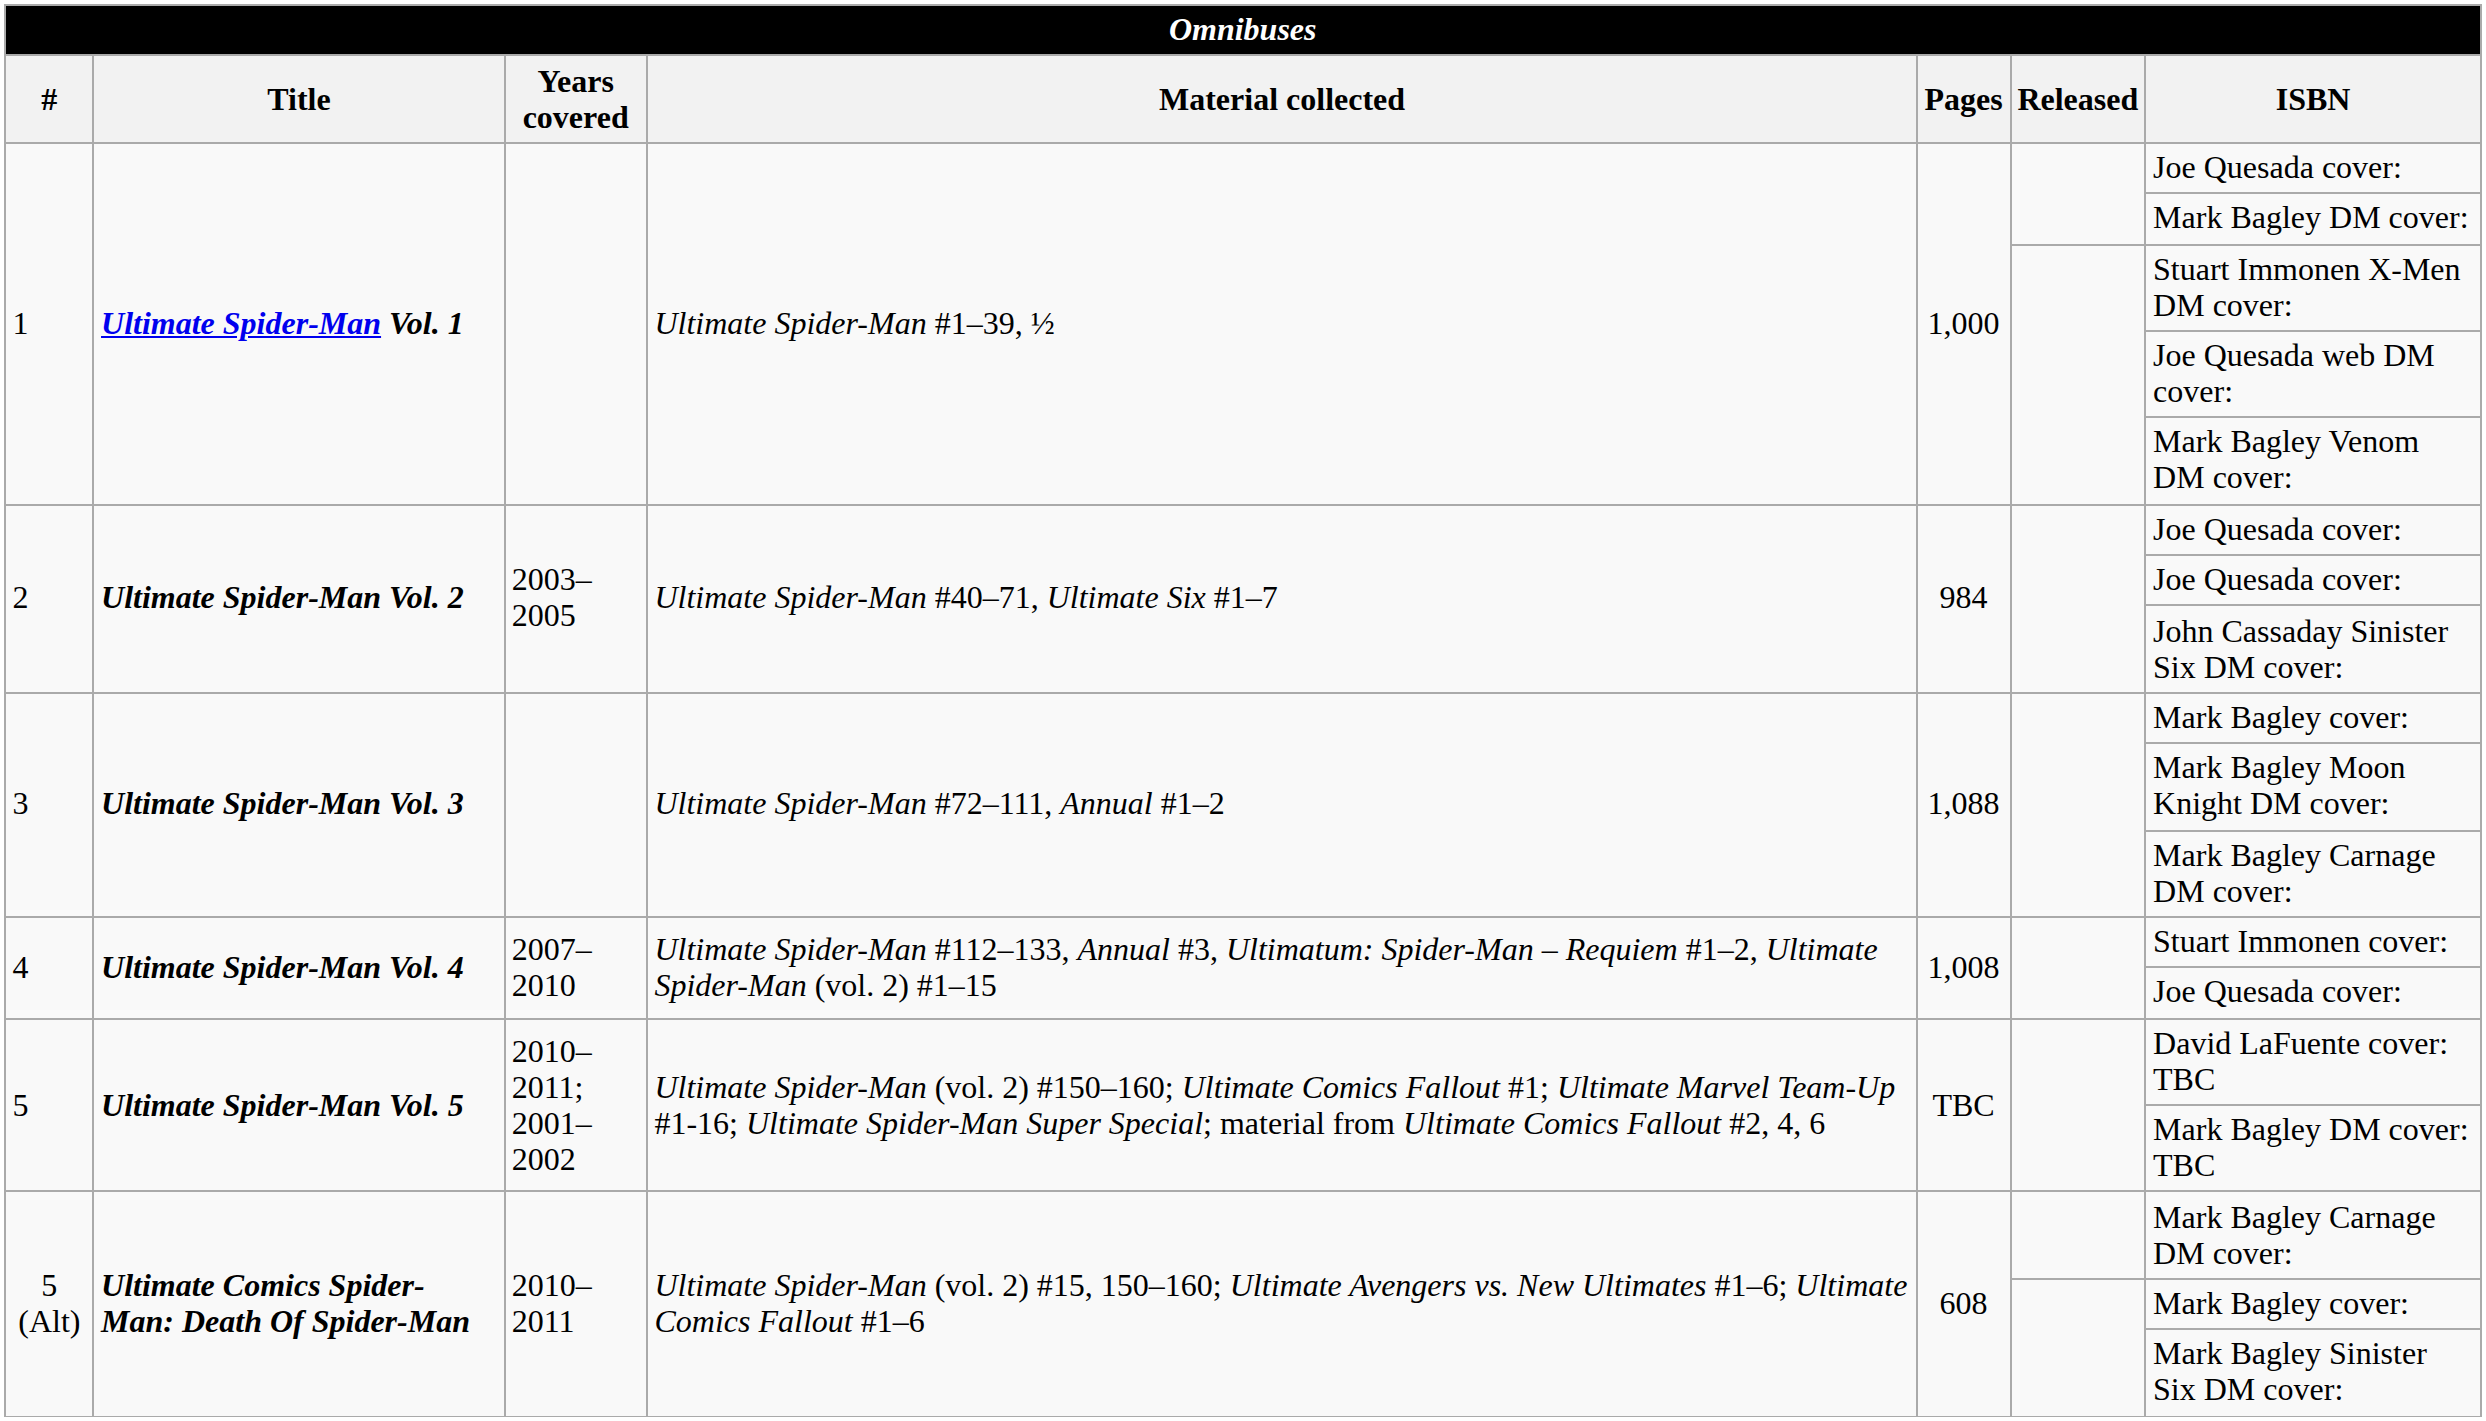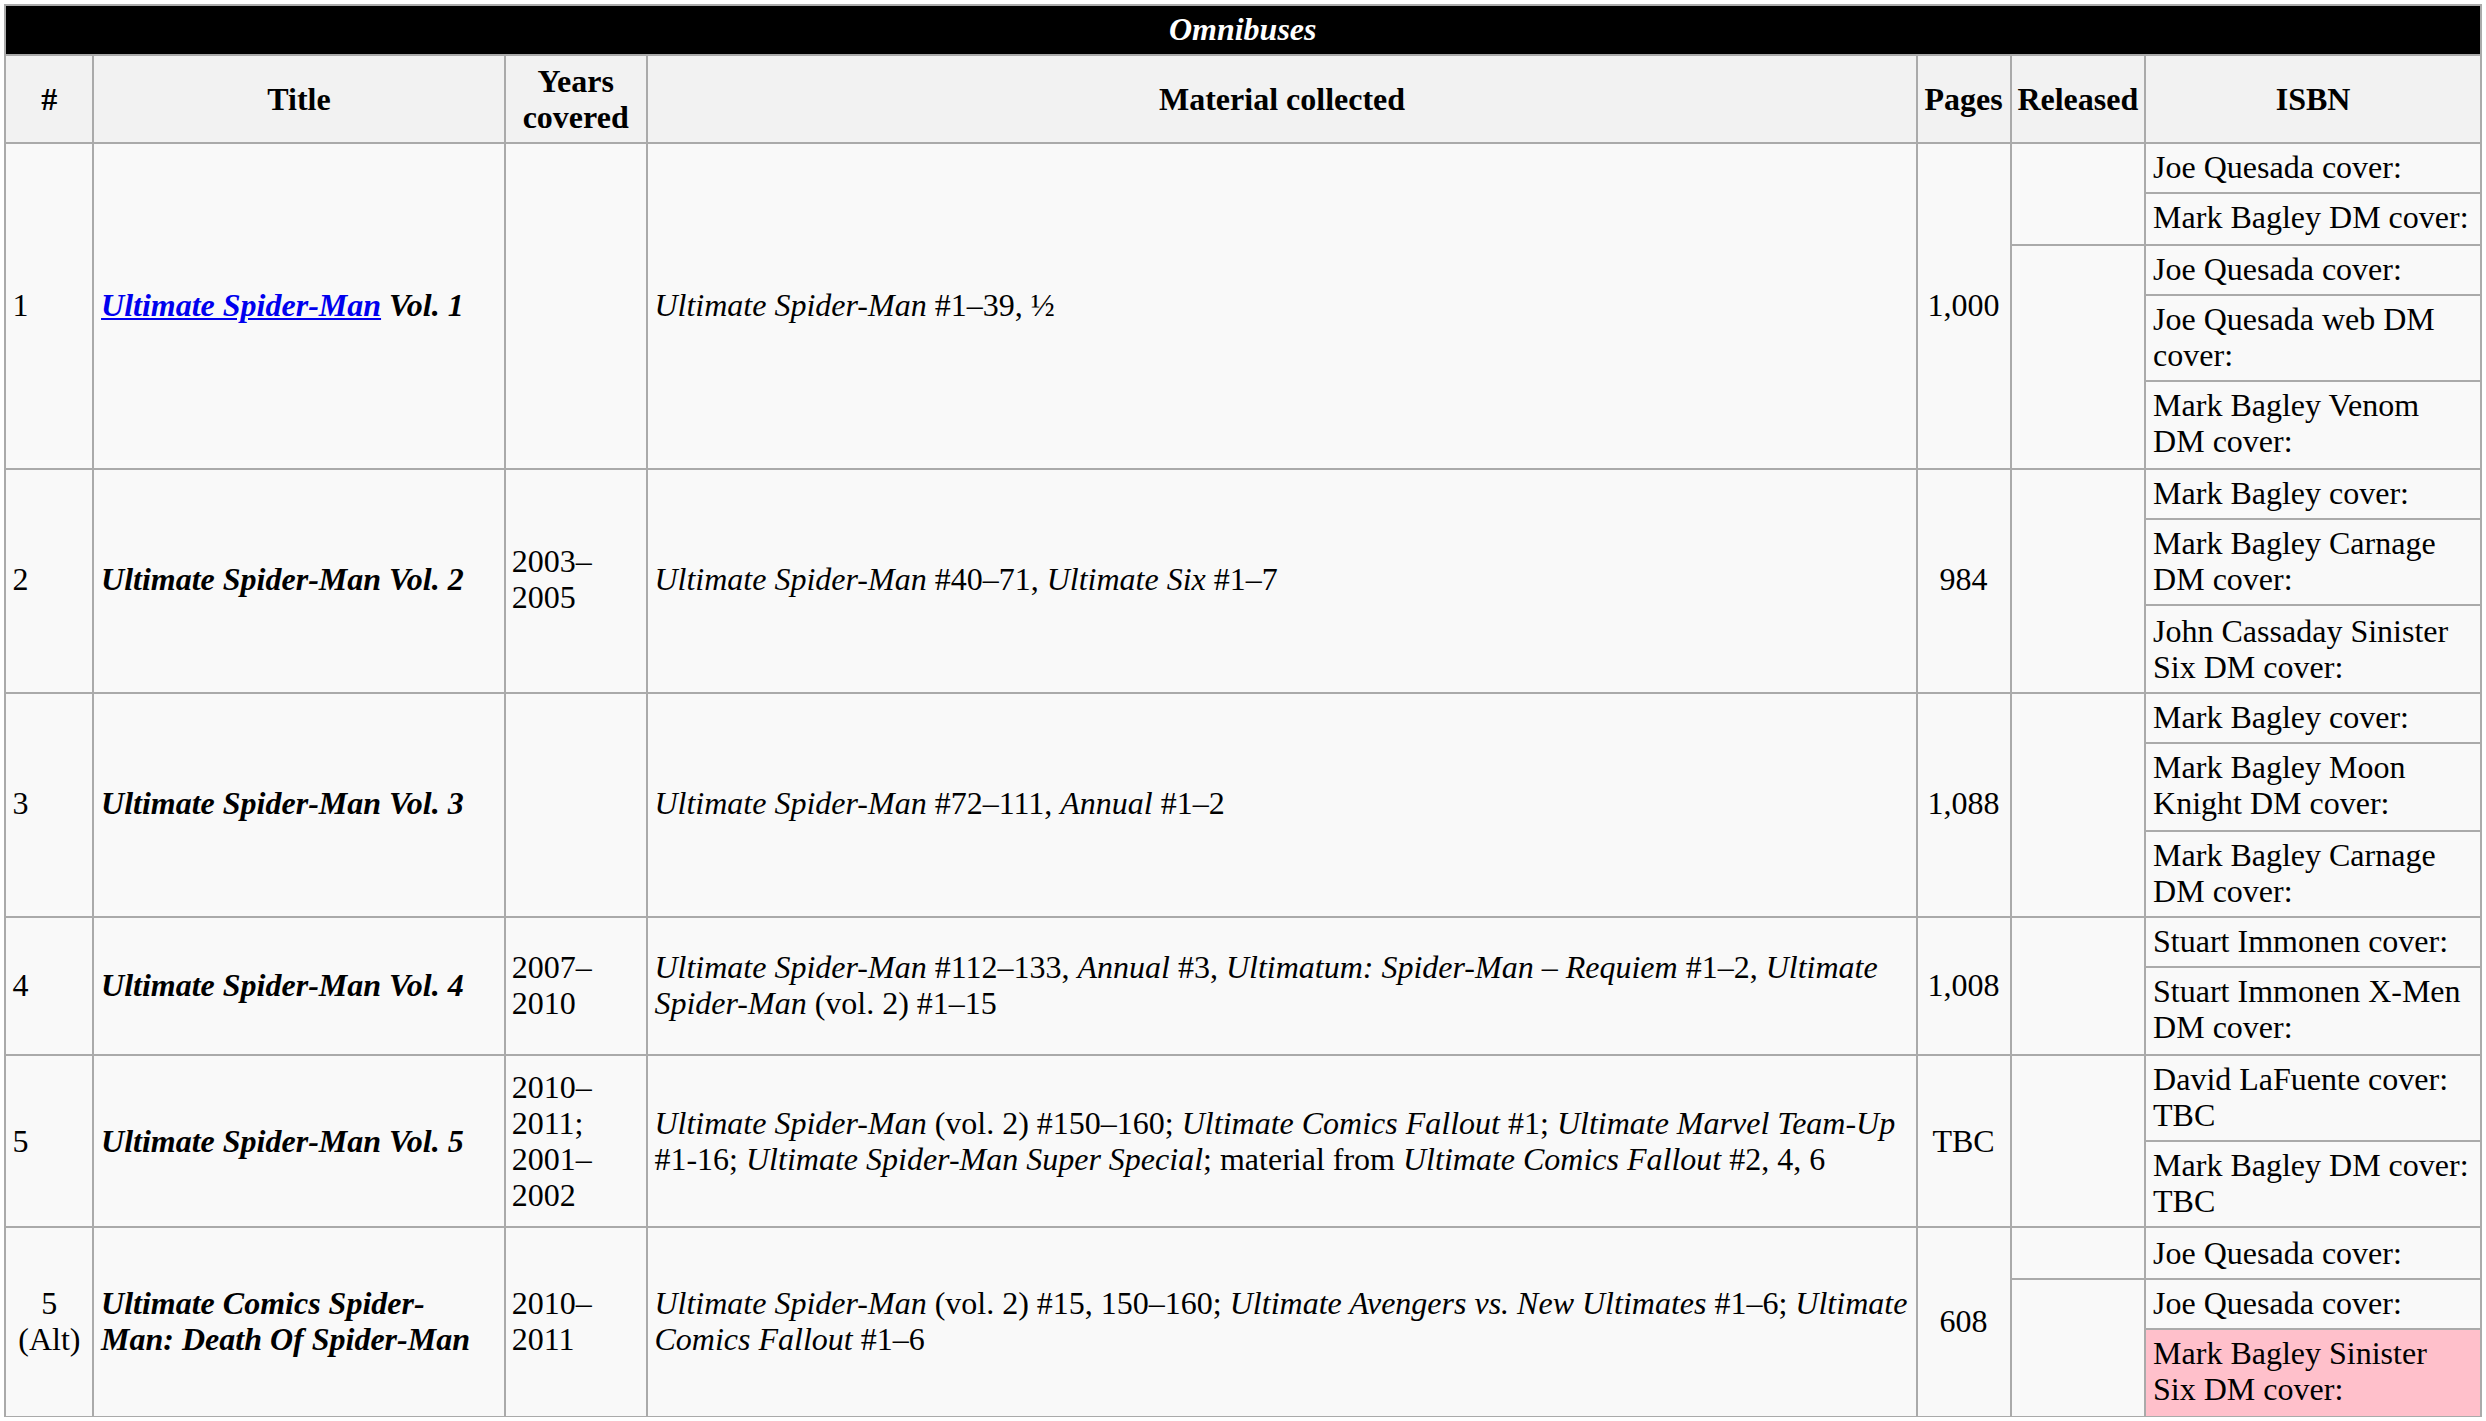row 5 | ISBN: Stuart Immonen X-Men DM cover: -> Joe Quesada cover:
row 8 | ISBN: Joe Quesada cover: -> Mark Bagley cover:
row 9 | ISBN: Joe Quesada cover: -> Mark Bagley Carnage DM cover:
row 15 | ISBN: Joe Quesada cover: -> Stuart Immonen X-Men DM cover:
row 18 | ISBN: Mark Bagley Carnage DM cover: -> Joe Quesada cover:
row 19 | ISBN: Mark Bagley cover: -> Joe Quesada cover:
row 20 | ISBN: no background -> pink background
